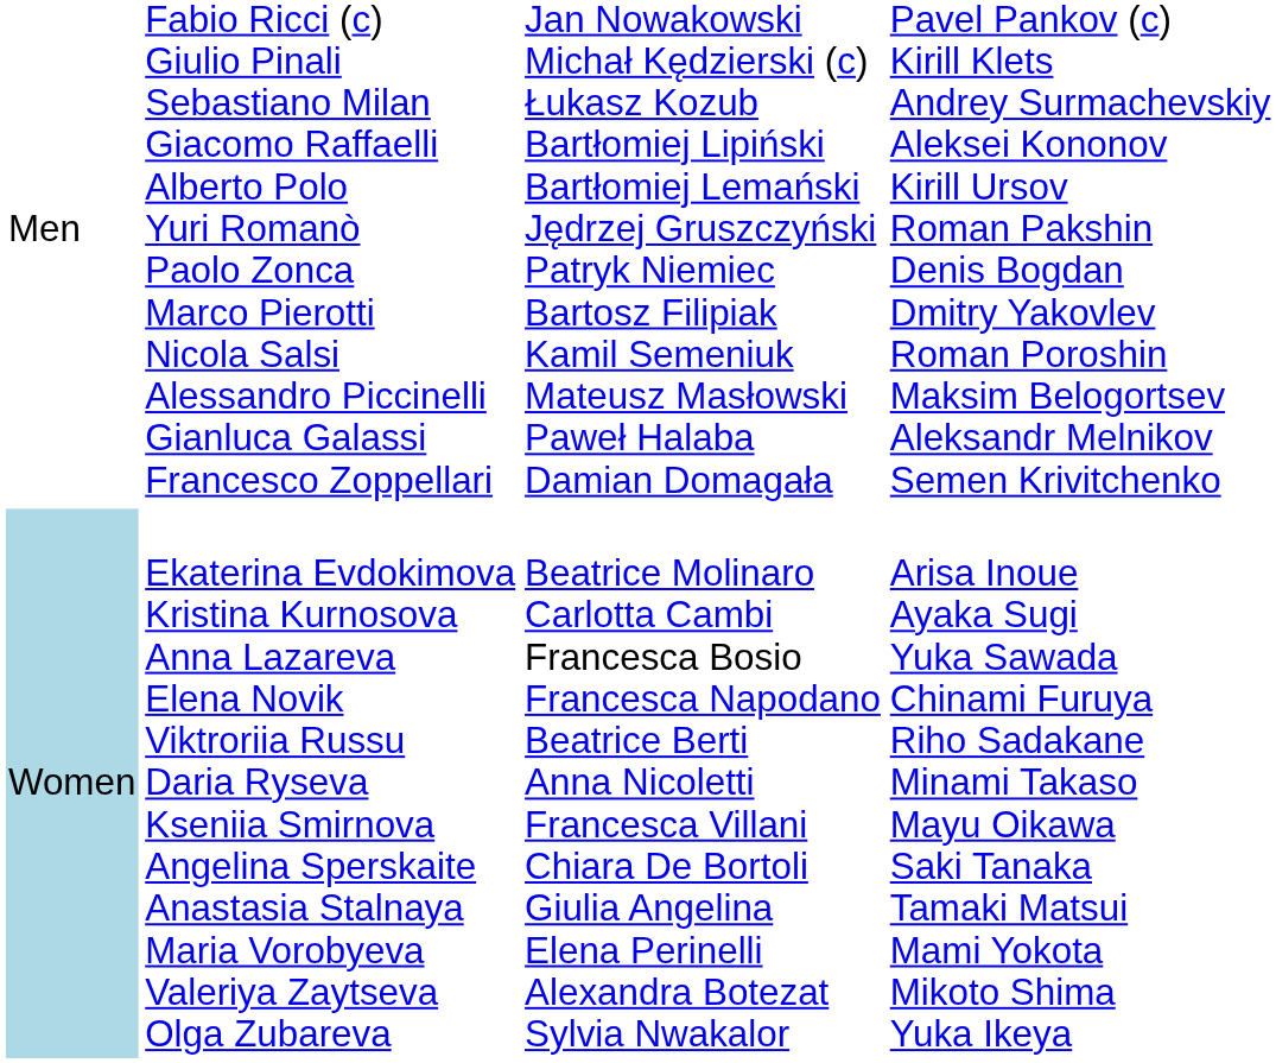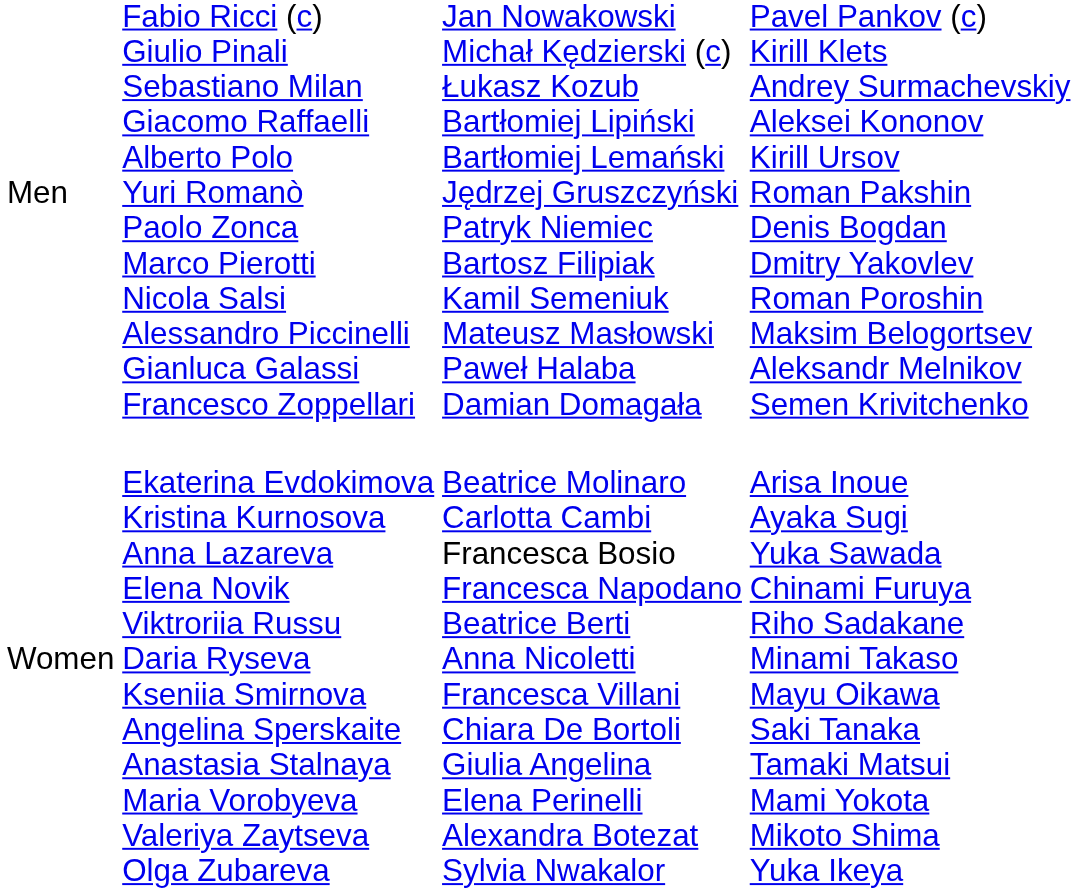Women | column 1: lightblue background -> no background
